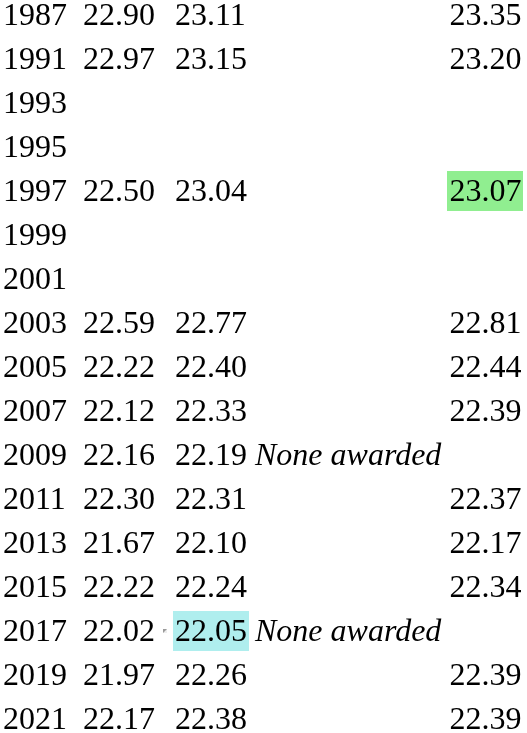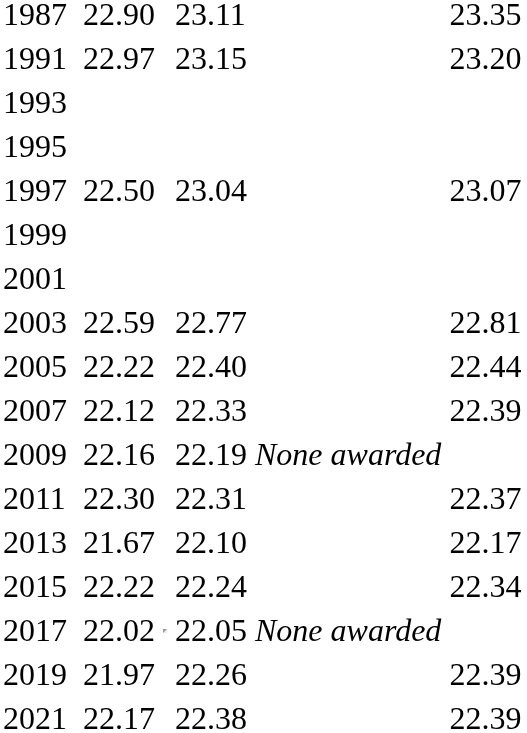1997 | column 5: lightgreen background -> no background
2017 | column 3: paleturquoise background -> no background
